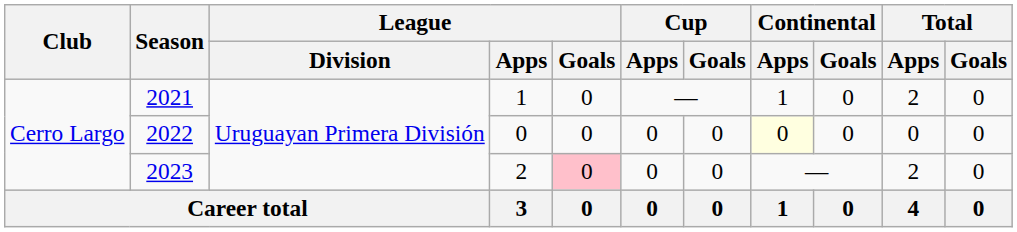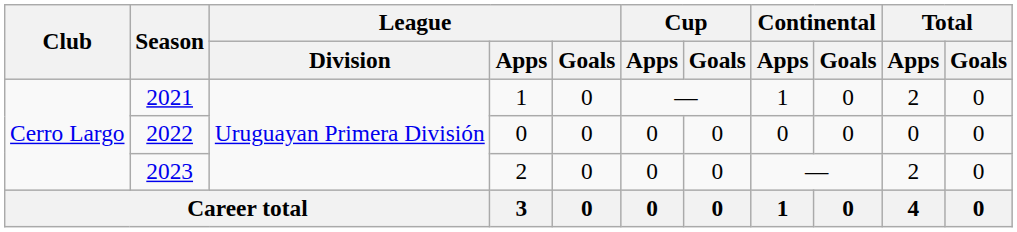2022 | Continental / Apps: lightyellow background -> no background
2023 | League / Goals: pink background -> no background
